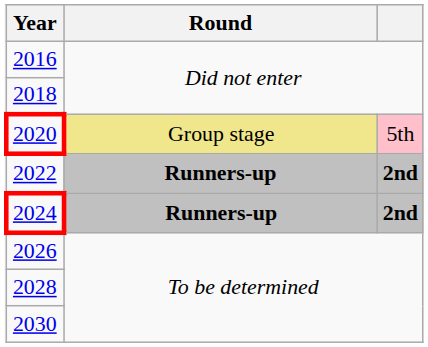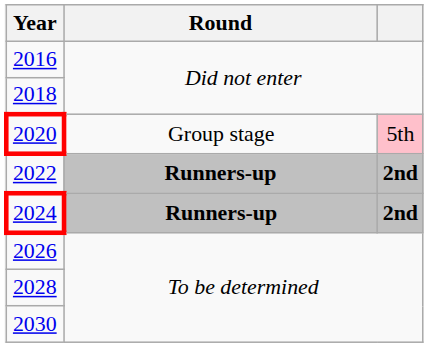2020 | Round: khaki background -> no background
